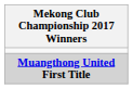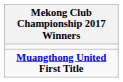row 3 | column 1: lightgrey background -> no background
